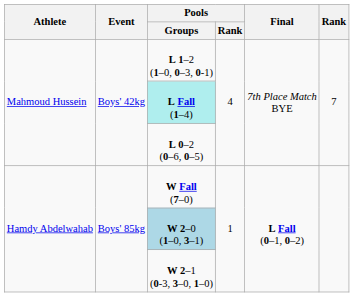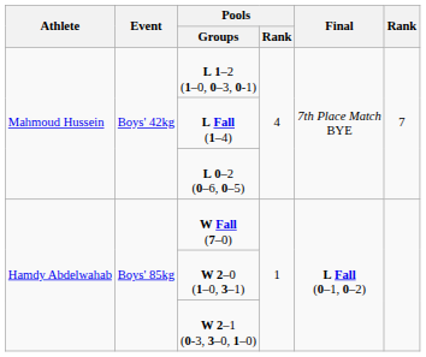L Fall (1–4) | Pools / Groups: paleturquoise background -> no background
W 2–0 (1–0, 3–1) | Pools / Groups: lightblue background -> no background
